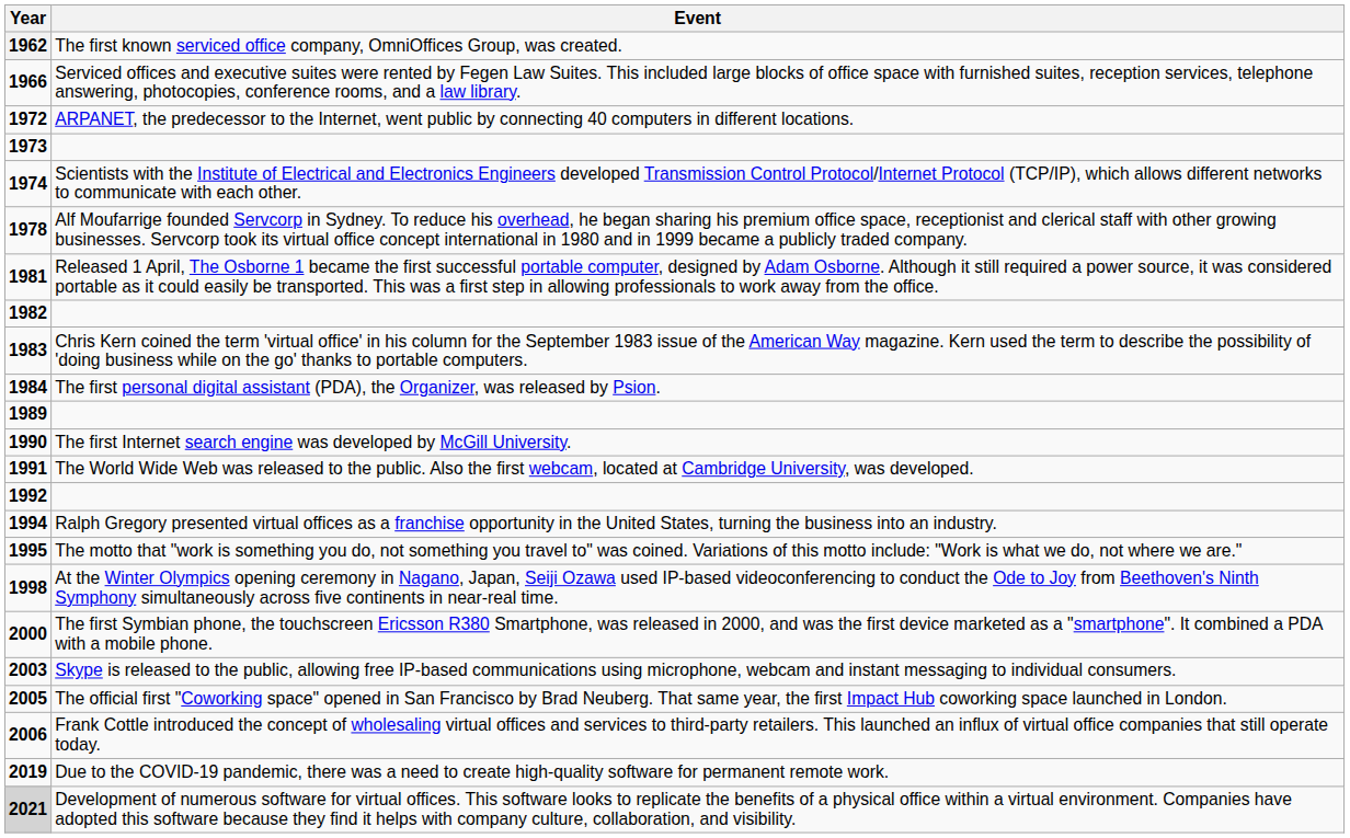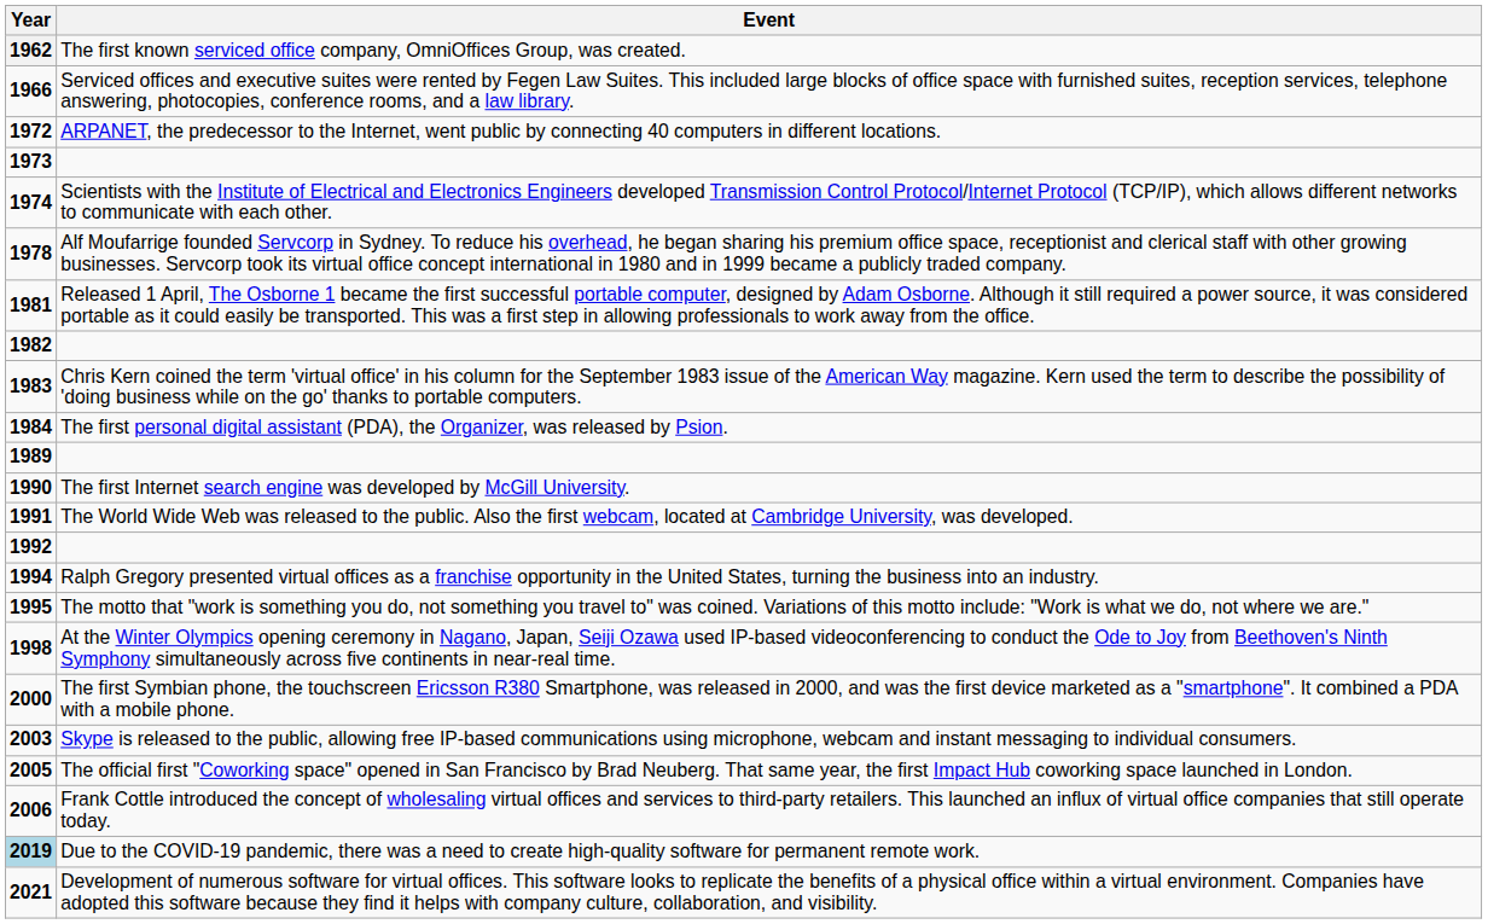2019 | Year: no background -> lightblue background
2021 | Year: lightgrey background -> no background
